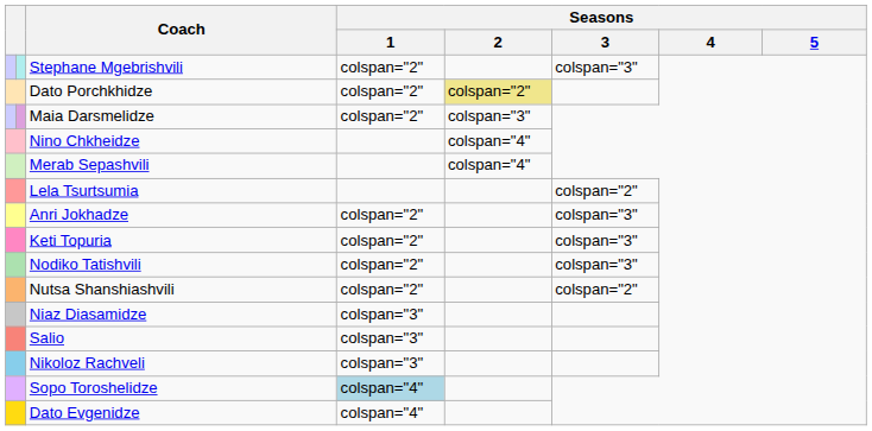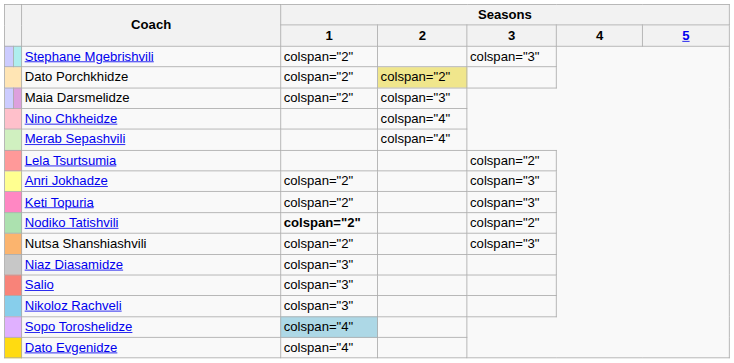Nodiko Tatishvili | Seasons / 1: normal -> bold
Nodiko Tatishvili | Seasons / 3: colspan="3" -> colspan="2"
Nutsa Shanshiashvili | Seasons / 3: colspan="2" -> colspan="3"
